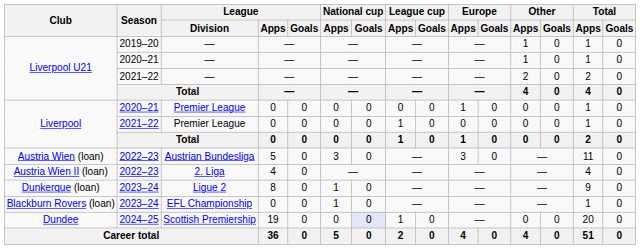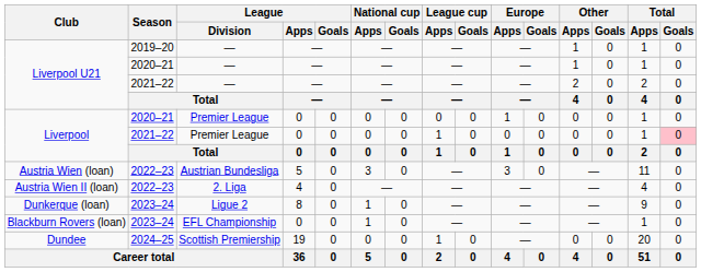Liverpool / 2021–22 | Total / Goals: no background -> pink background
Dundee | National cup / Goals: lavender background -> no background
